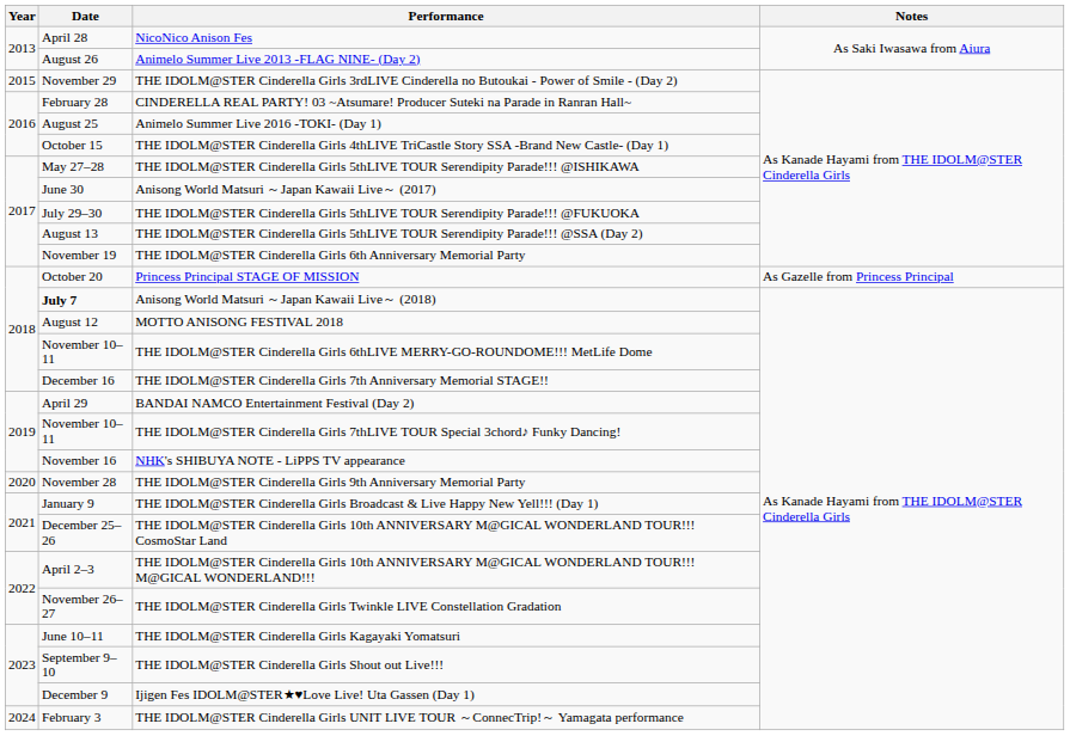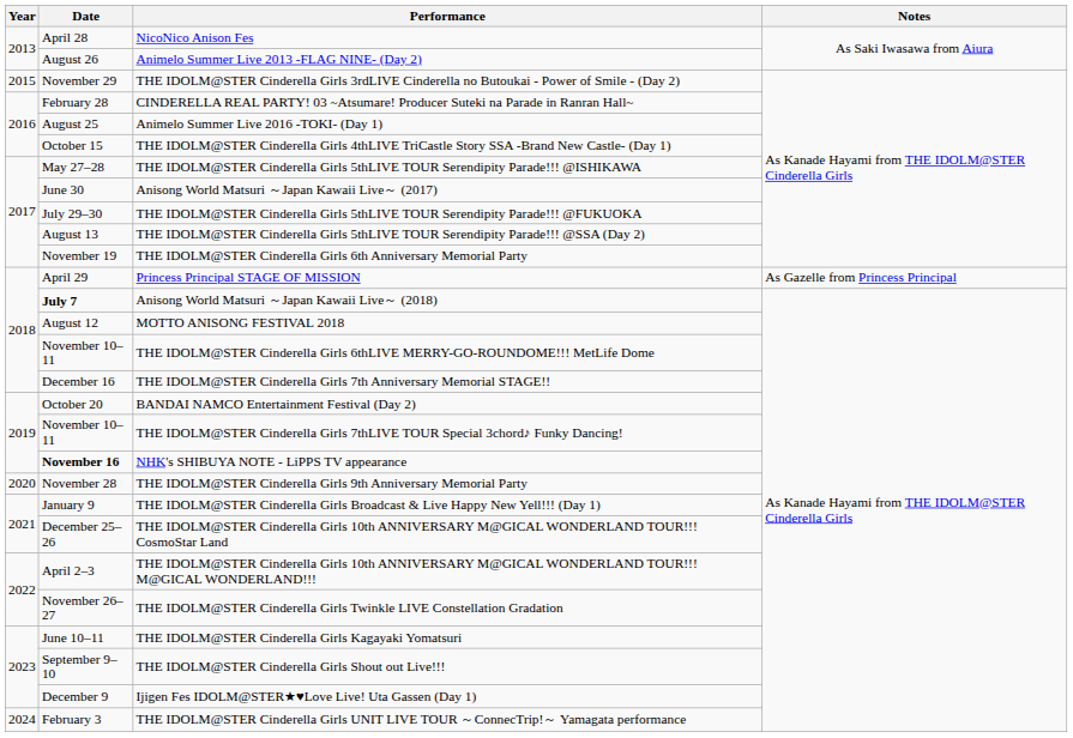Princess Principal STAGE OF MISSION | Date: October 20 -> April 29
BANDAI NAMCO Entertainment Festival (Day 2) | Date: April 29 -> October 20
NHK's SHIBUYA NOTE - LiPPS TV appearance | Date: normal -> bold
